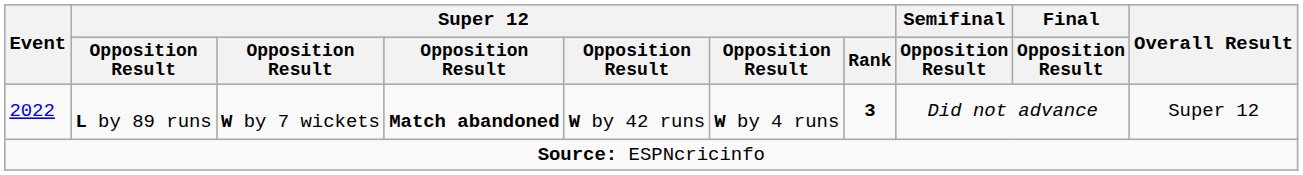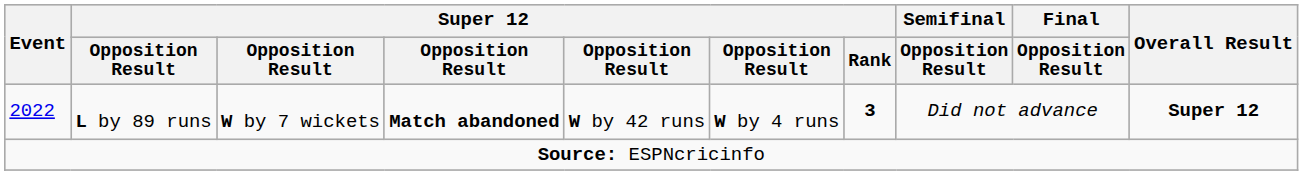2022 | Overall Result: normal -> bold
